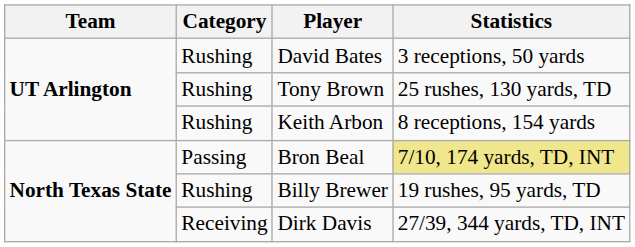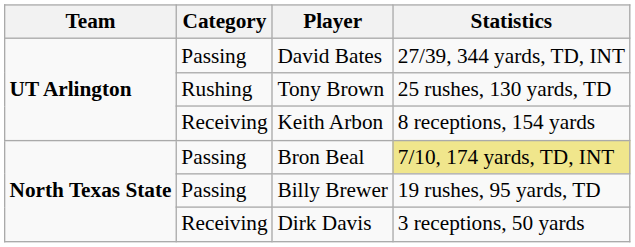David Bates | Category: Rushing -> Passing
David Bates | Statistics: 3 receptions, 50 yards -> 27/39, 344 yards, TD, INT
Keith Arbon | Category: Rushing -> Receiving
Billy Brewer | Category: Rushing -> Passing
Dirk Davis | Statistics: 27/39, 344 yards, TD, INT -> 3 receptions, 50 yards
